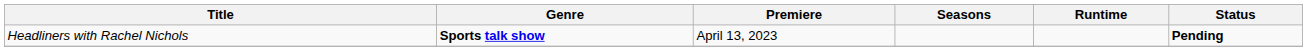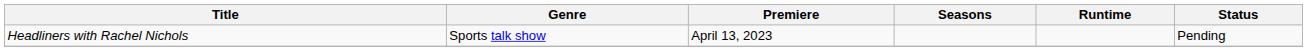Headliners with Rachel Nichols | Genre: bold -> normal
Headliners with Rachel Nichols | Status: bold -> normal
